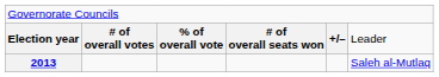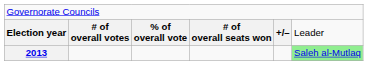2013 | column 6: no background -> lightgreen background
